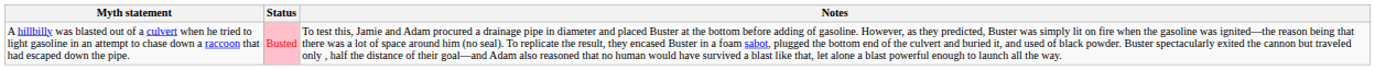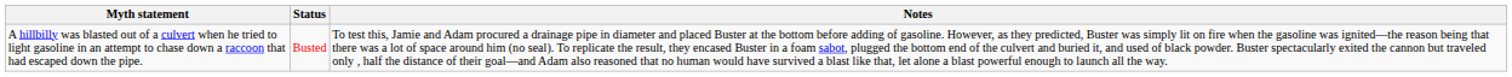row 2 | Status: pink background -> no background
